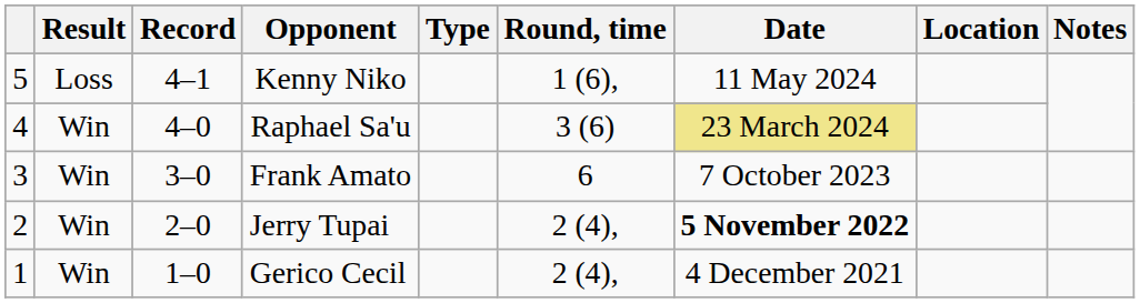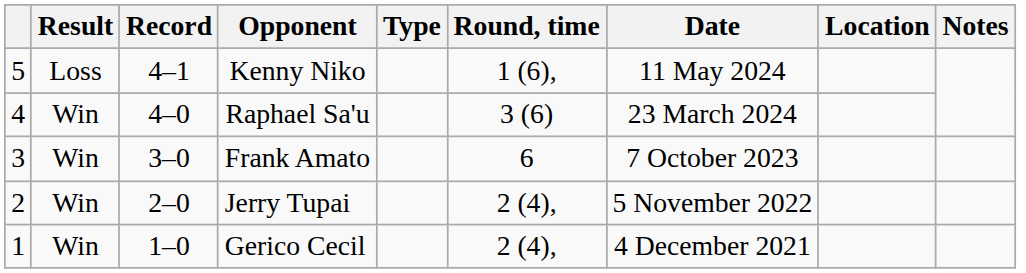Raphael Sa'u | Date: khaki background -> no background
Jerry Tupai | Date: bold -> normal
